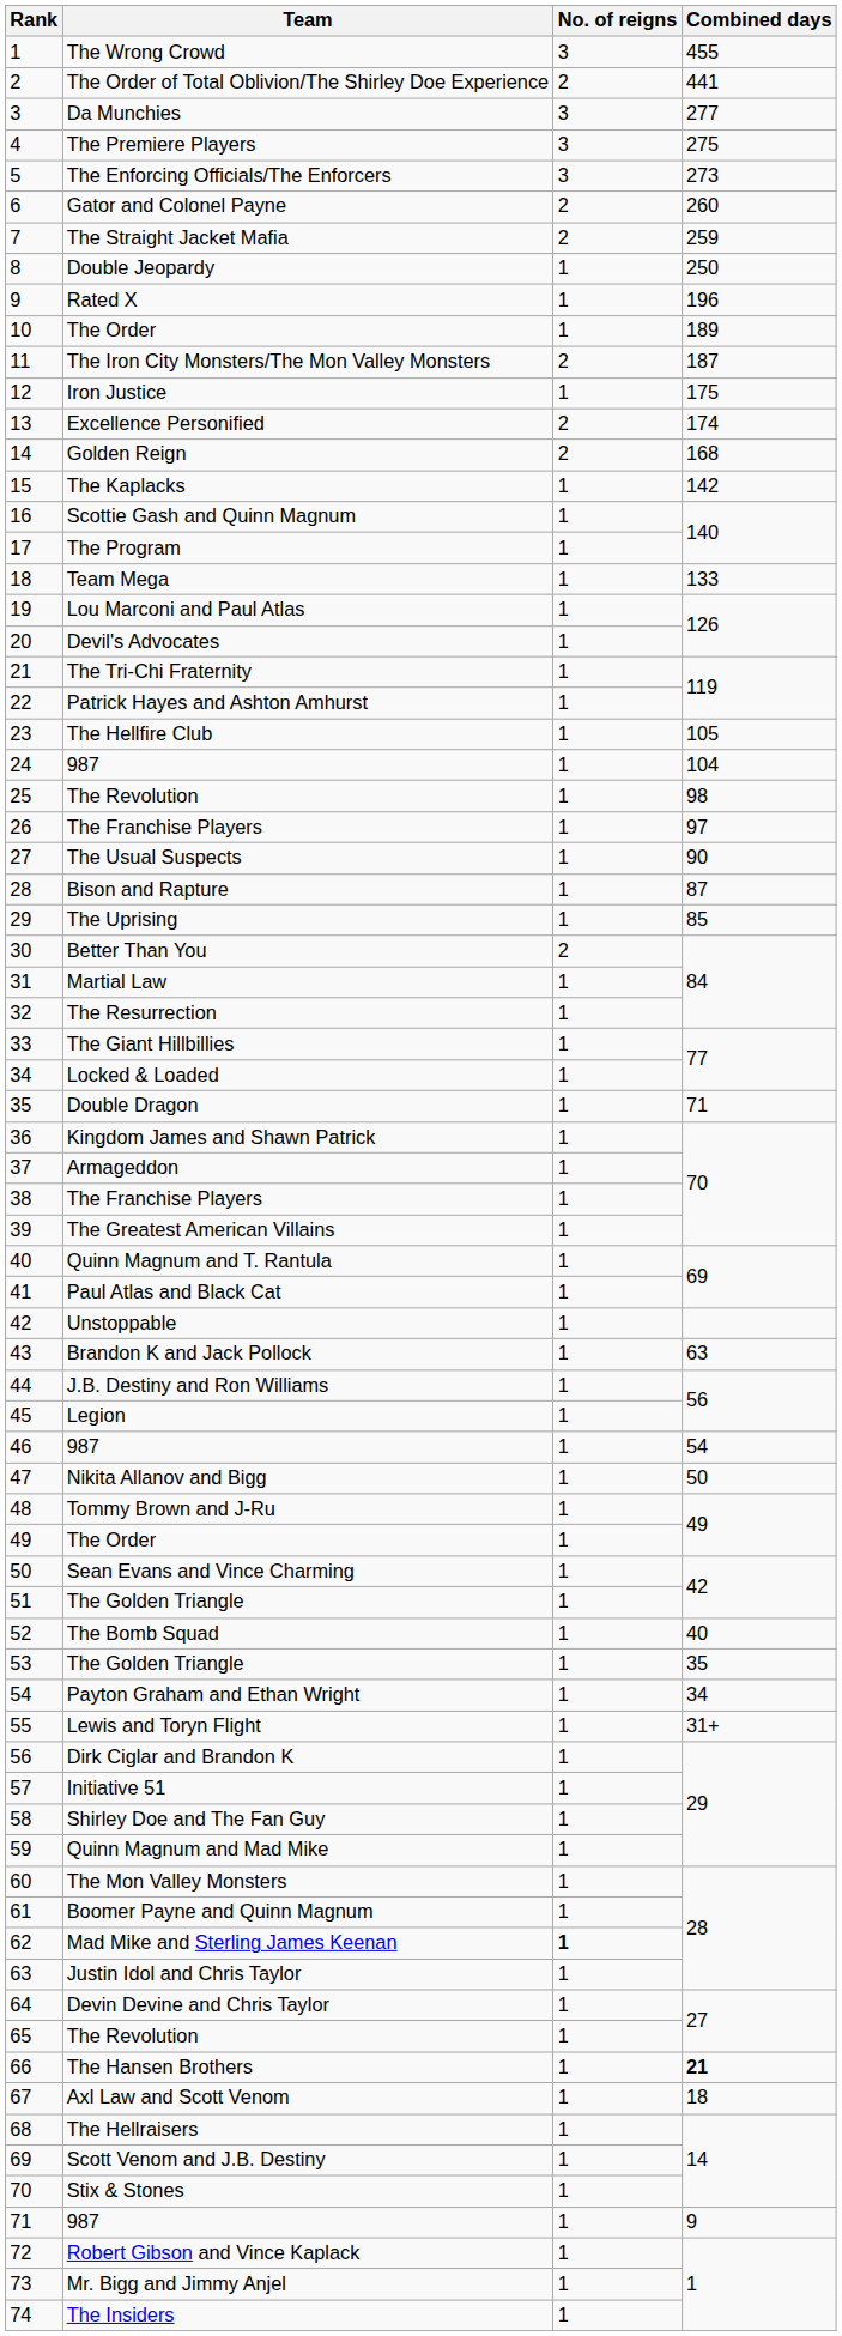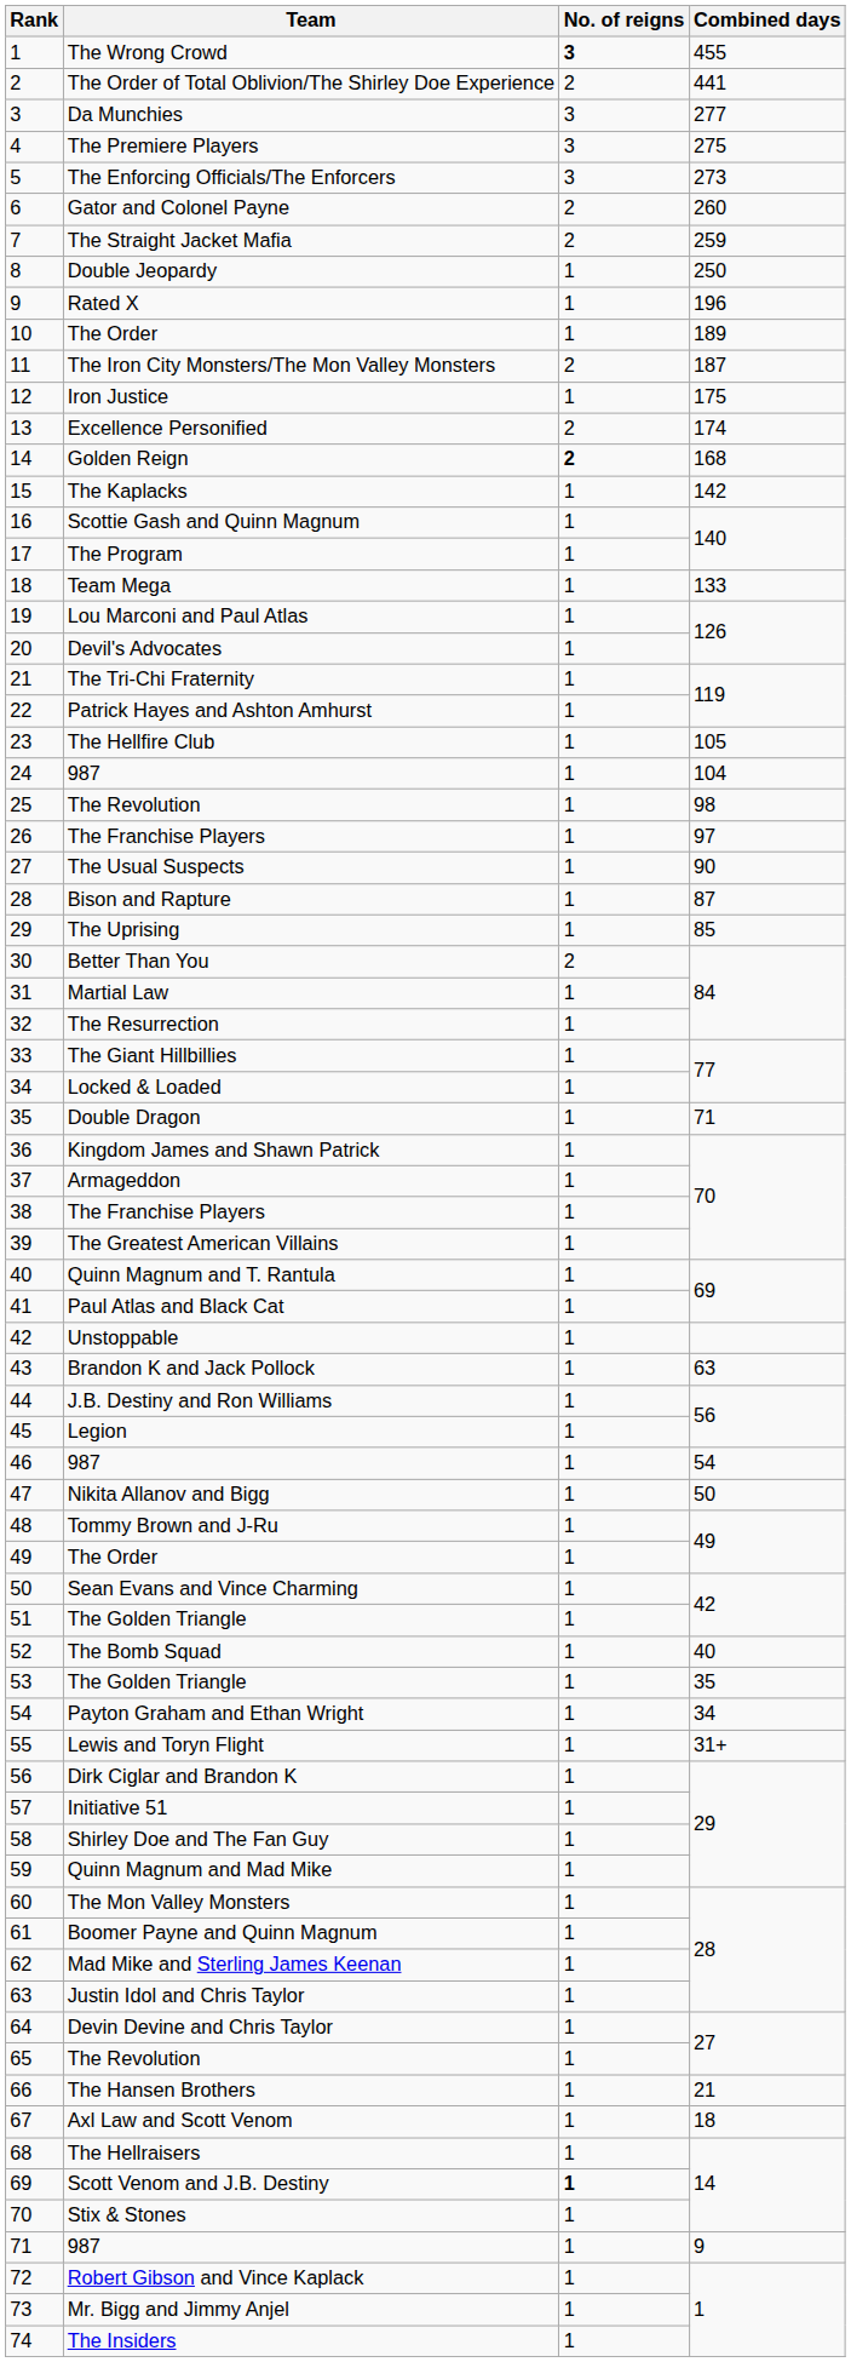The Wrong Crowd | No. of reigns: normal -> bold
Golden Reign | No. of reigns: normal -> bold
Mad Mike and Sterling James Keenan | No. of reigns: bold -> normal
The Hansen Brothers | Combined days: bold -> normal
Scott Venom and J.B. Destiny | No. of reigns: normal -> bold
